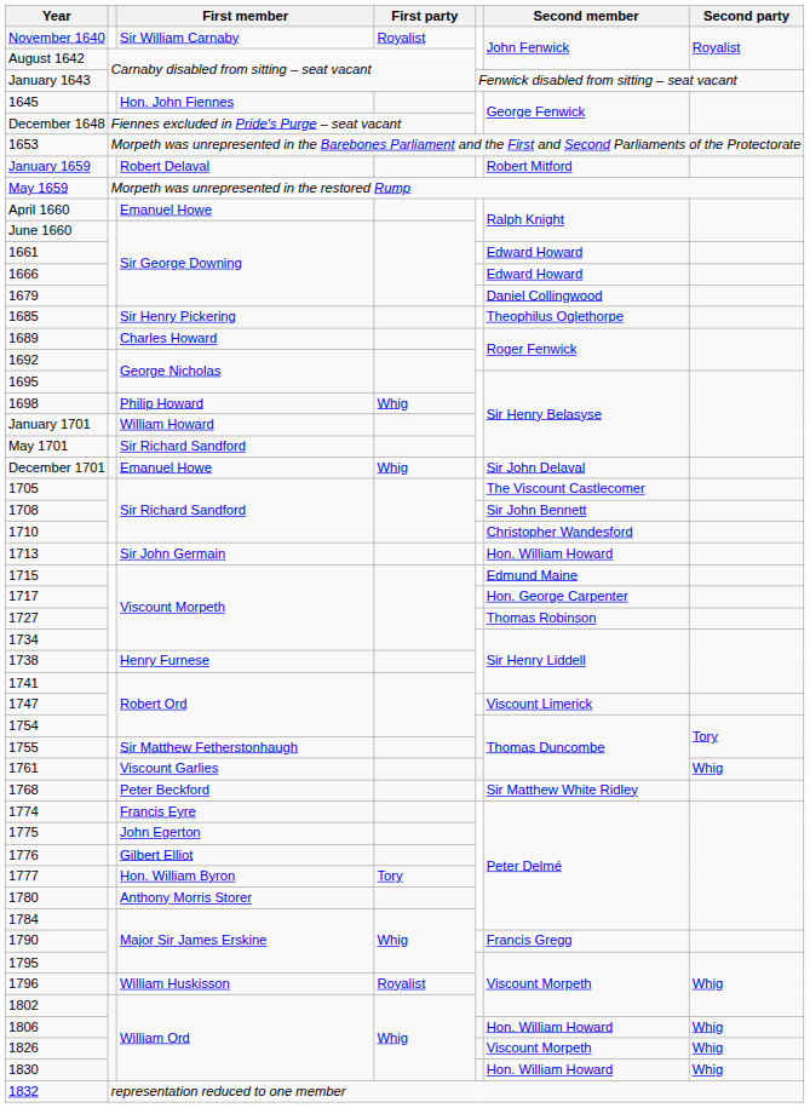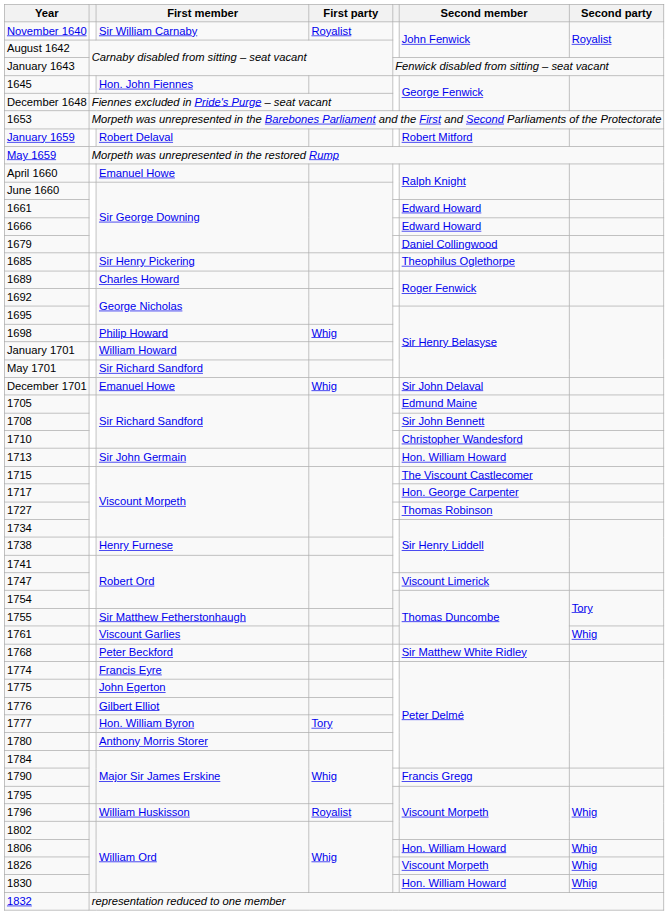1705 | Second member: The Viscount Castlecomer -> Edmund Maine
1715 | Second member: Edmund Maine -> The Viscount Castlecomer
